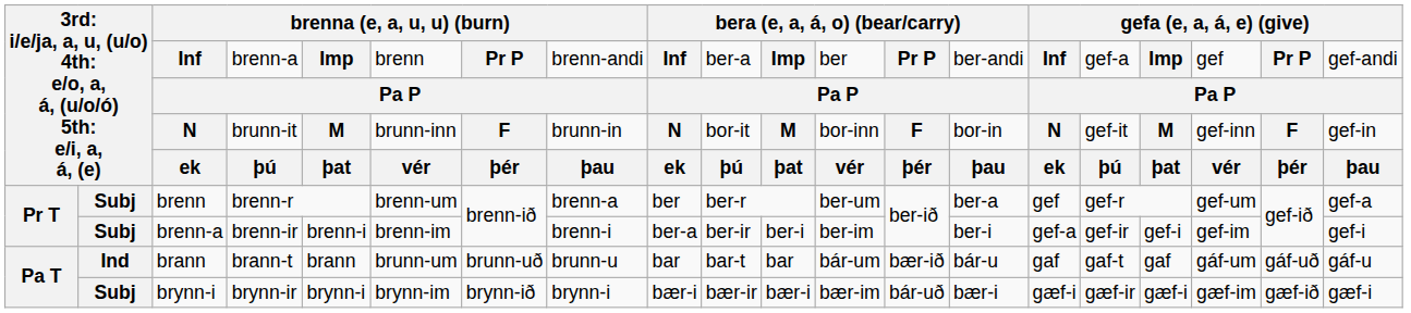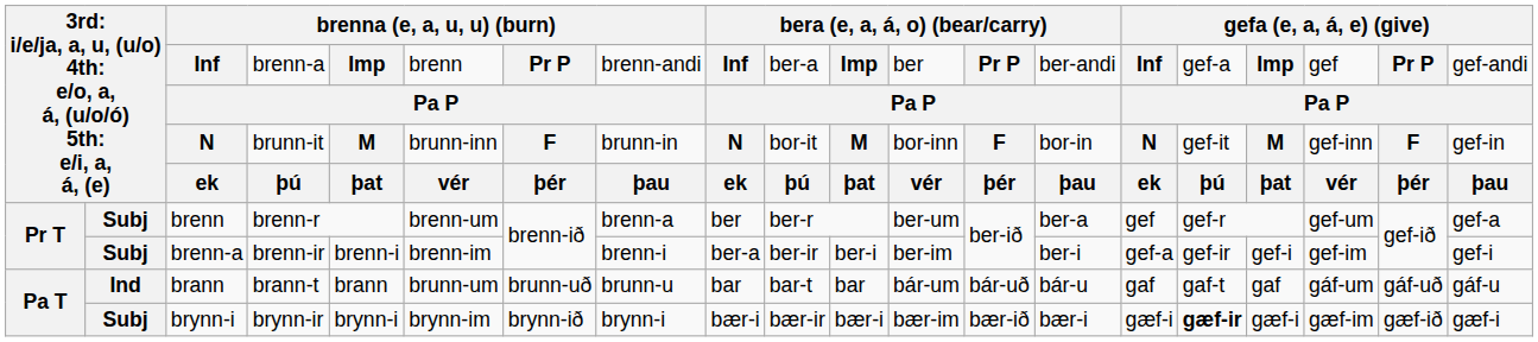row 8 | column 13: bær-ið -> bár-uð
row 9 | column 13: bár-uð -> bær-ið
row 9 | column 16: normal -> bold
